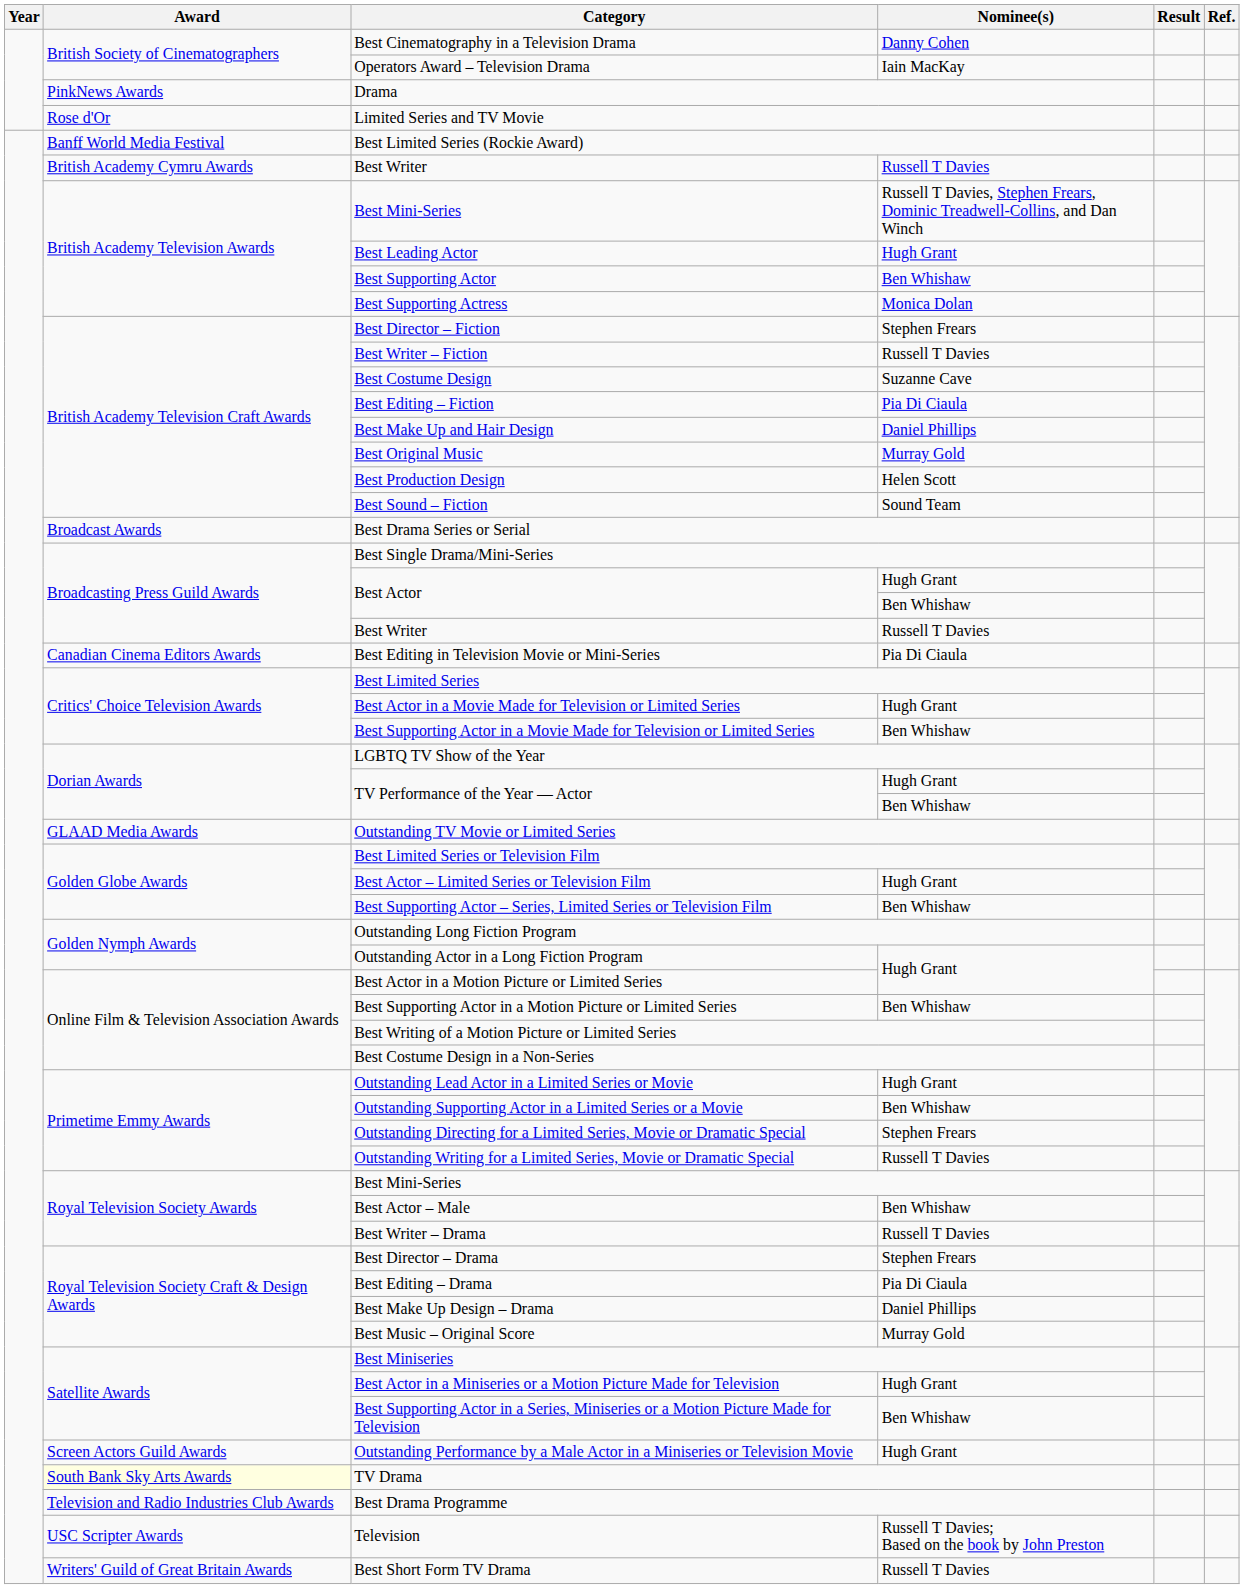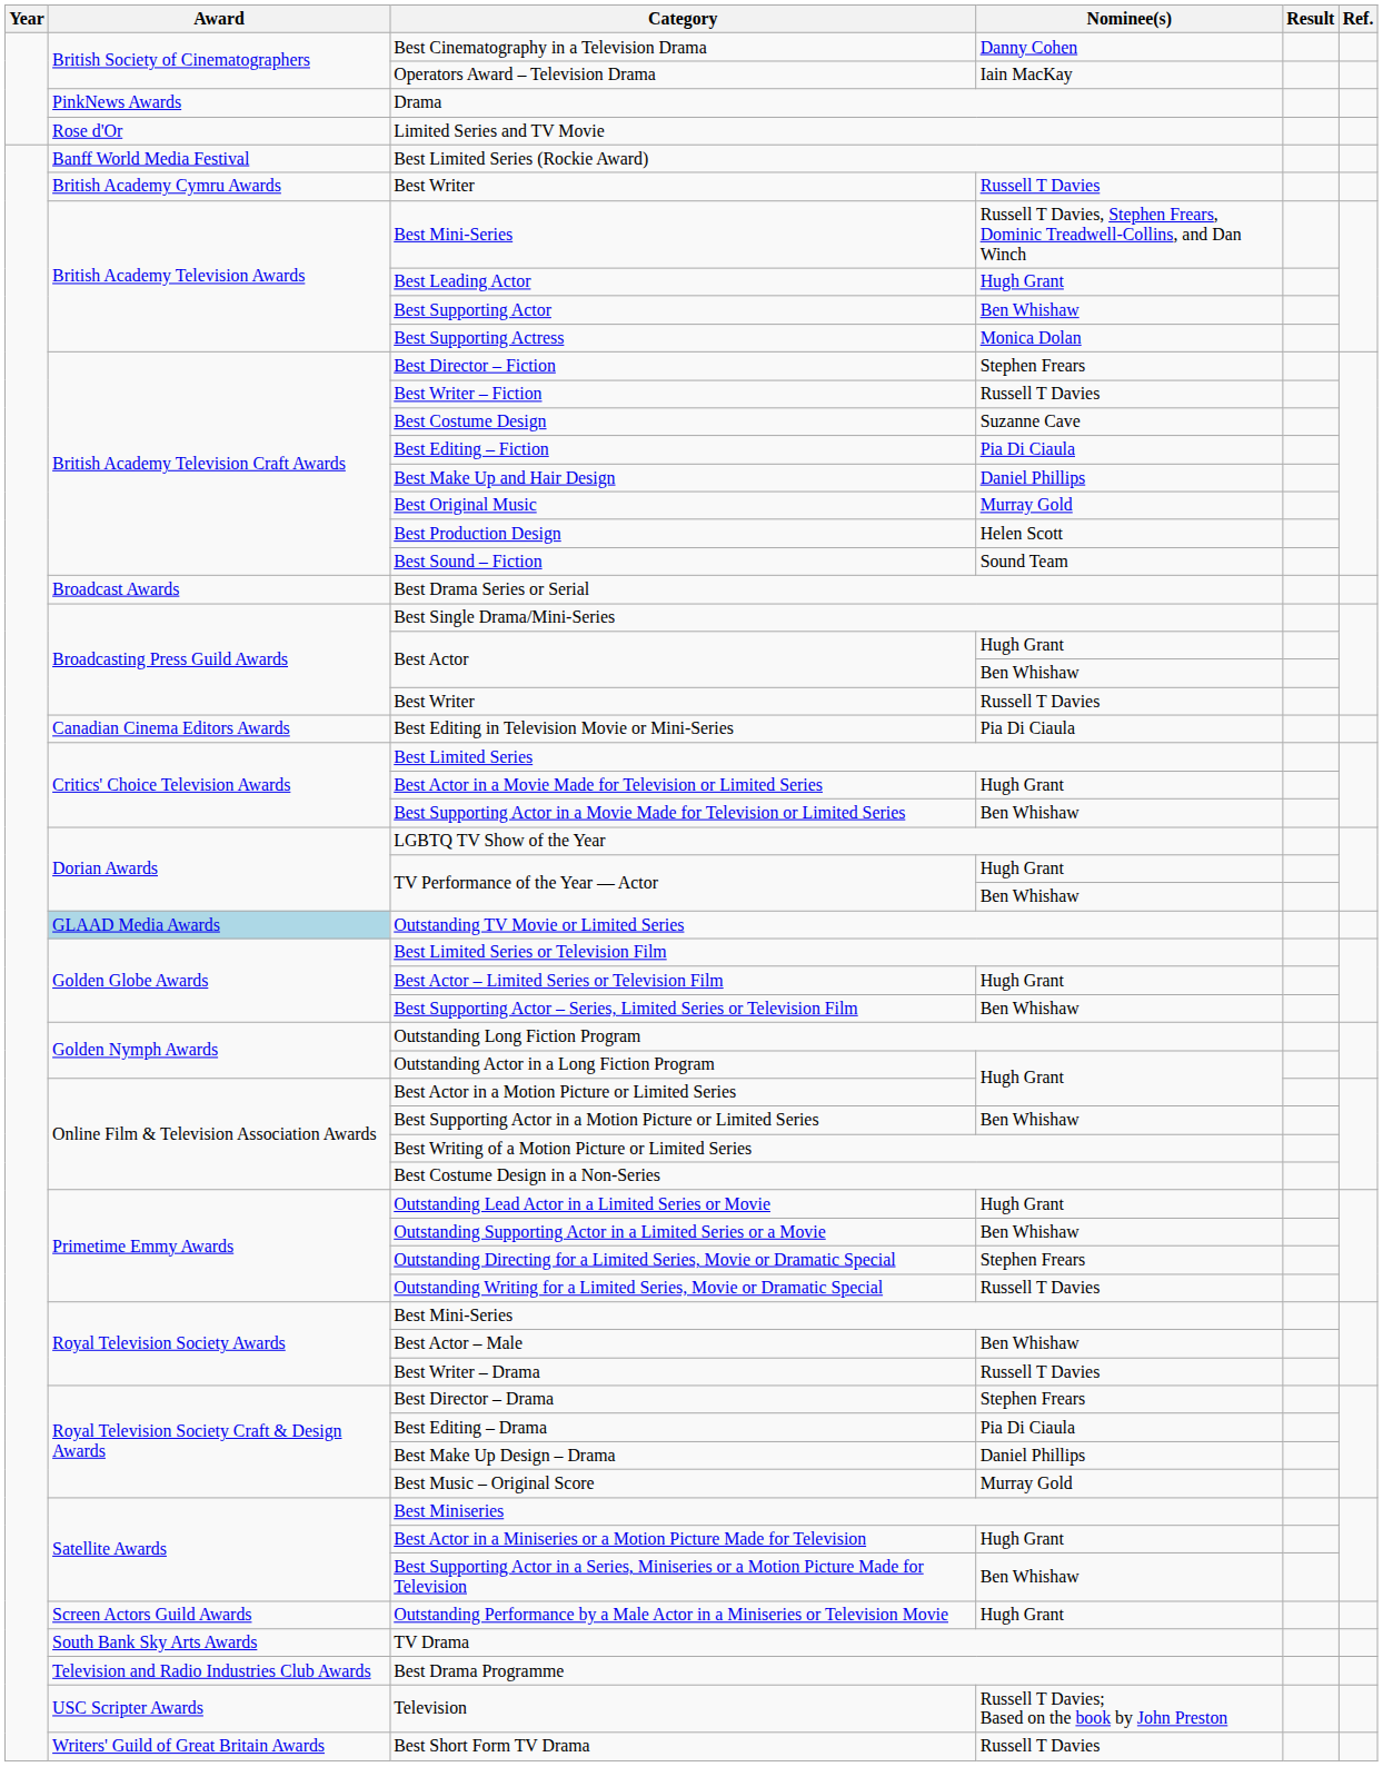Outstanding TV Movie or Limited Series | Award: no background -> lightblue background
TV Drama | Award: lightyellow background -> no background
